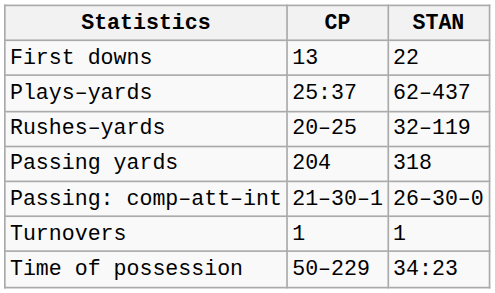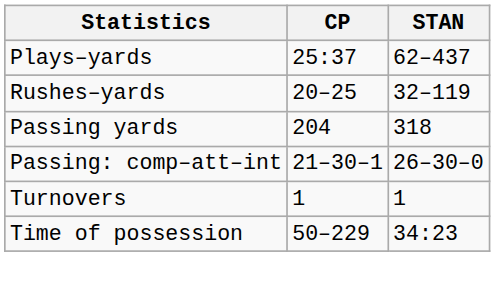- row: First downs | 13 | 22
